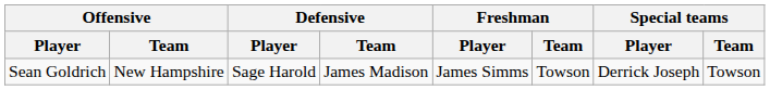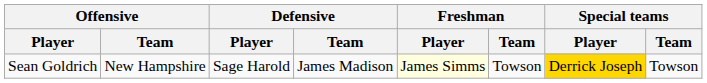Sean Goldrich | Freshman / Player: no background -> lightyellow background
Sean Goldrich | Special teams / Player: no background -> gold background
